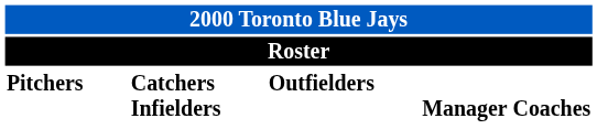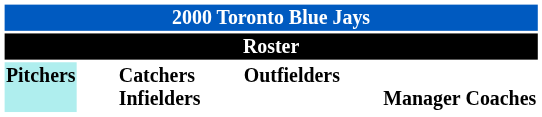Pitchers | column 1: no background -> paleturquoise background
